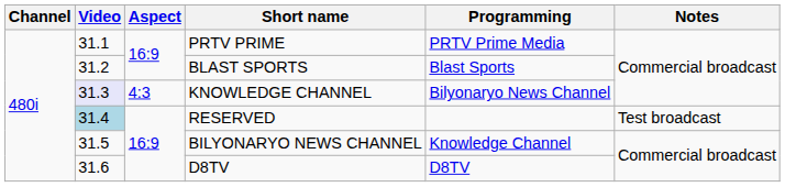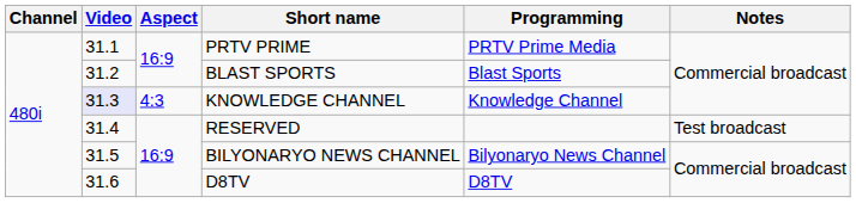KNOWLEDGE CHANNEL | Programming: Bilyonaryo News Channel -> Knowledge Channel
RESERVED | Video: lightblue background -> no background
BILYONARYO NEWS CHANNEL | Programming: Knowledge Channel -> Bilyonaryo News Channel
